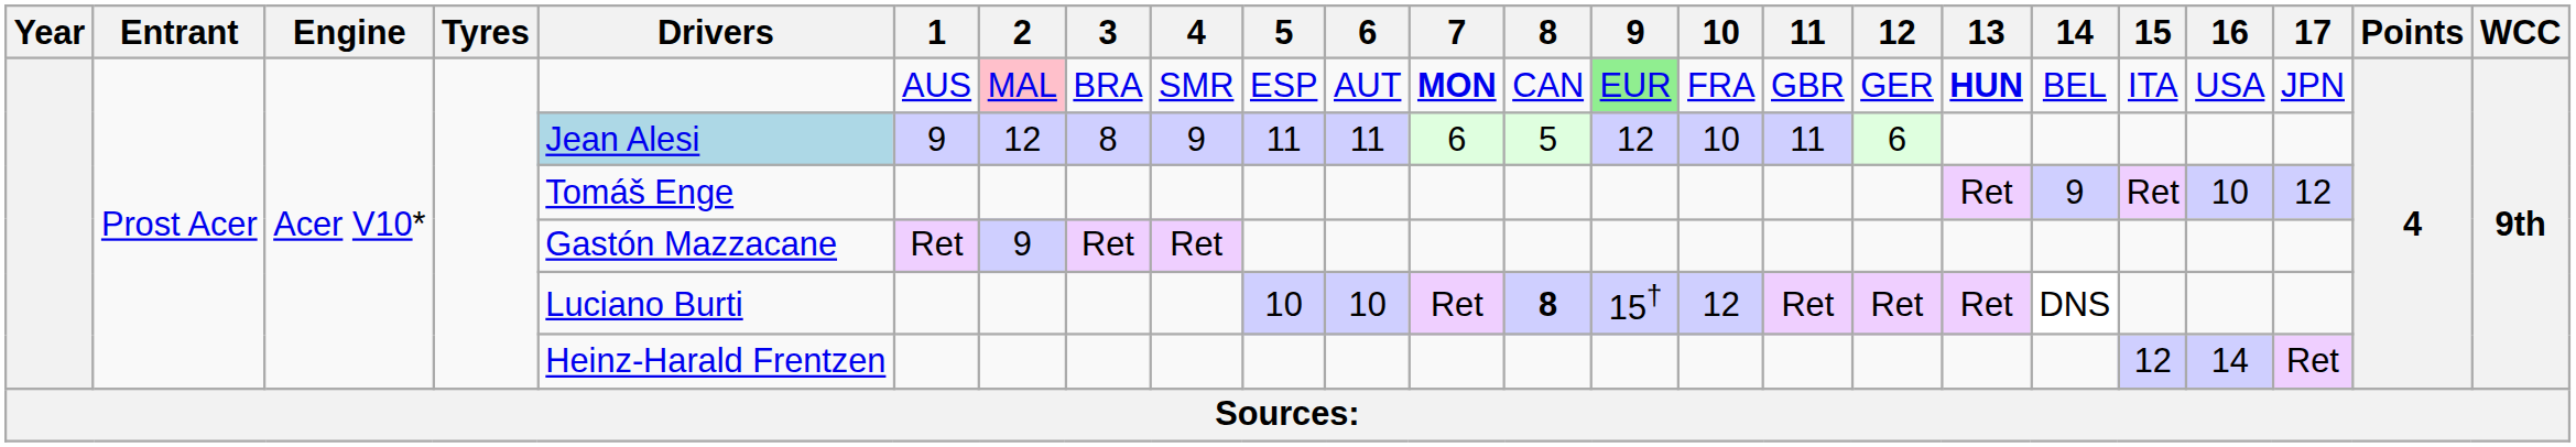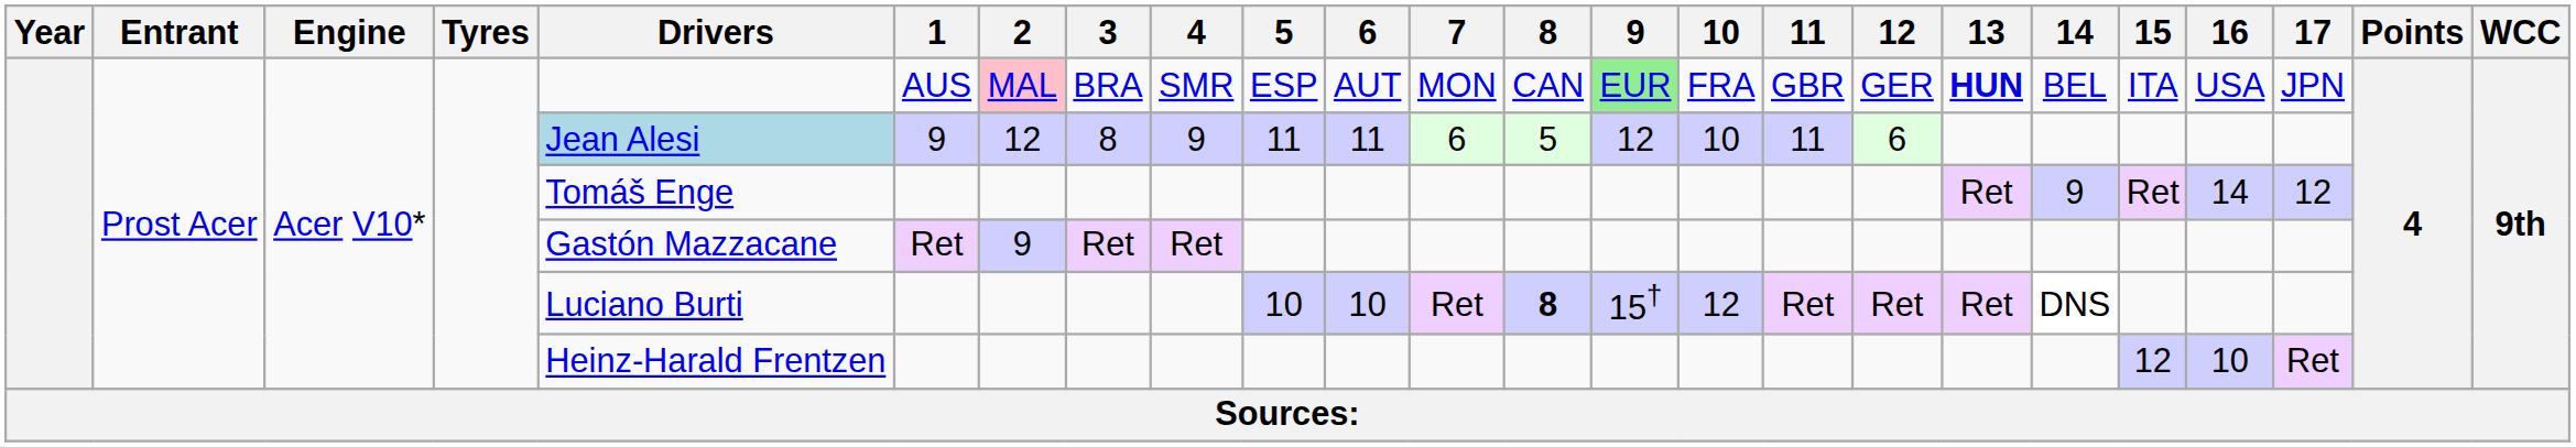row 2 | 7: bold -> normal
row 4 | 16: 10 -> 14
row 7 | 16: 14 -> 10
